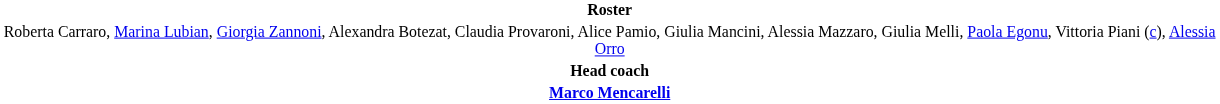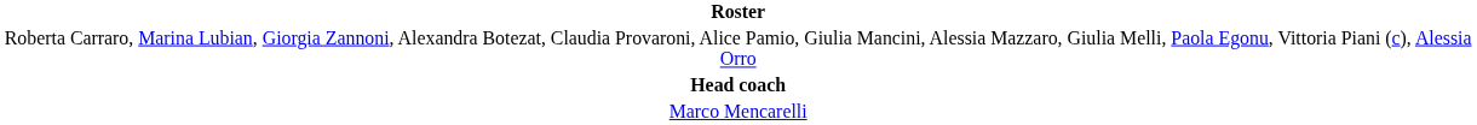row 4 | column 1: bold -> normal
